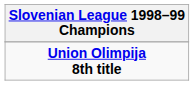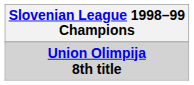row 2 | column 1: no background -> lightgrey background
